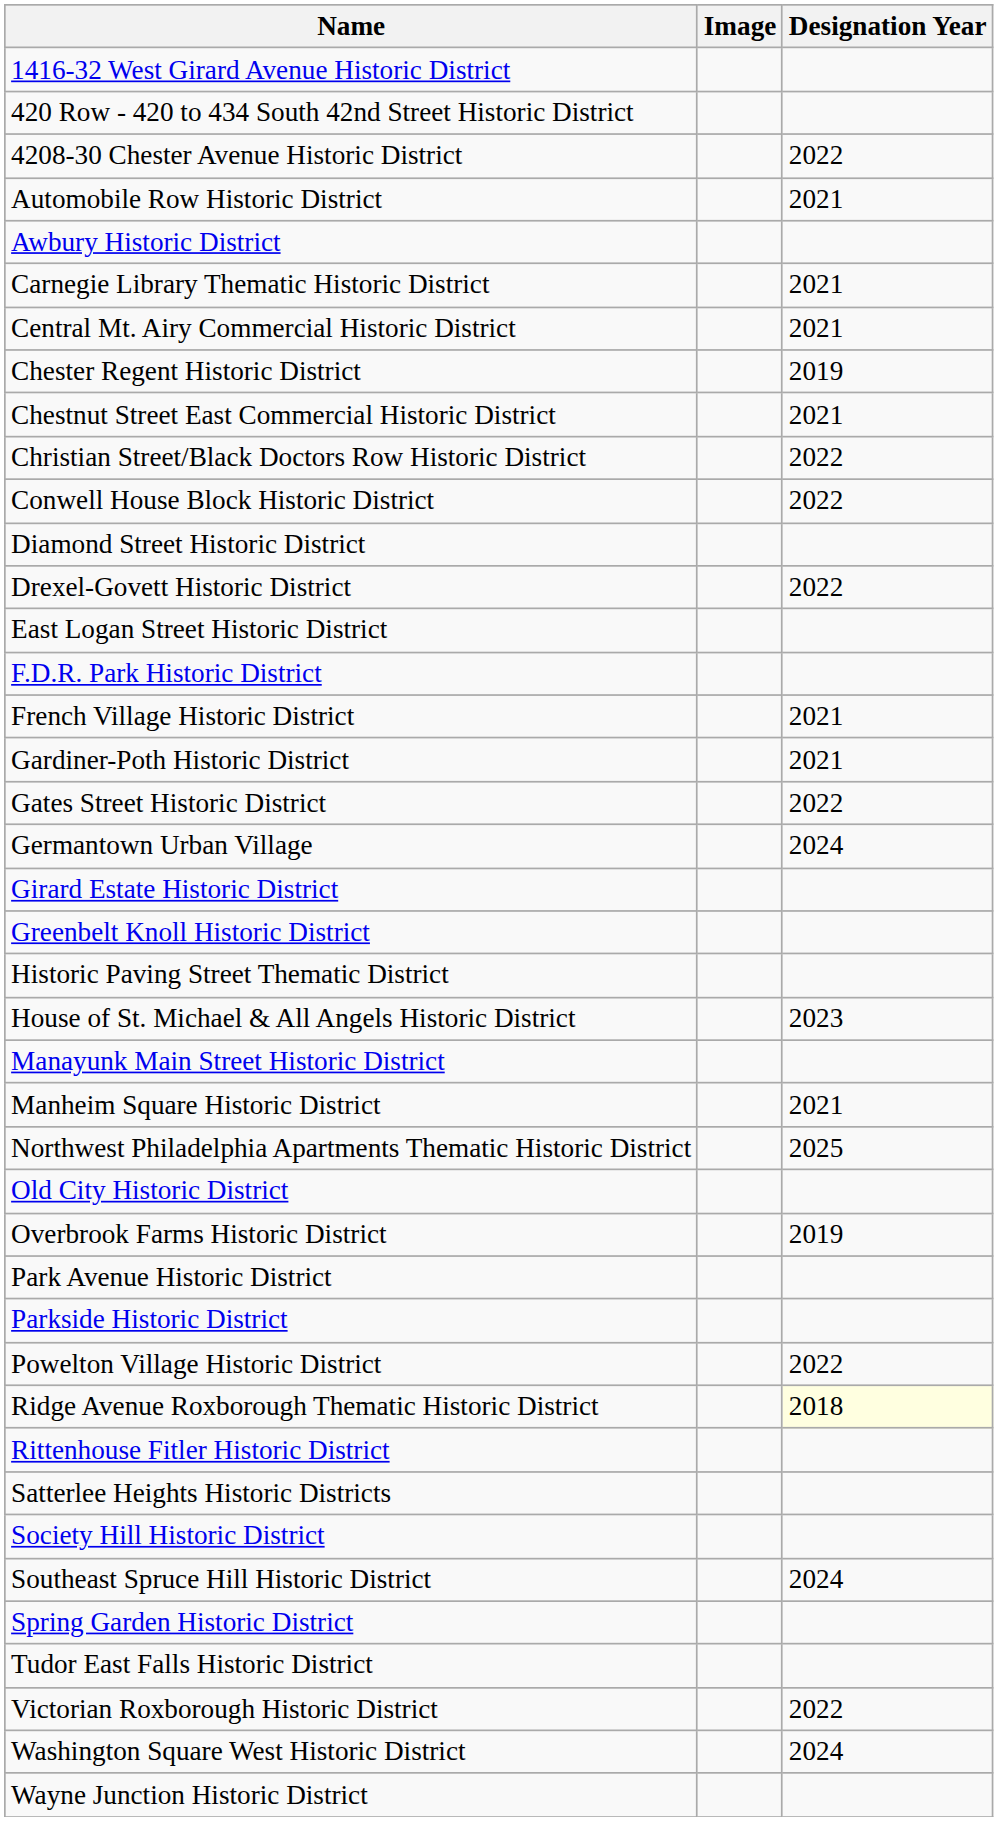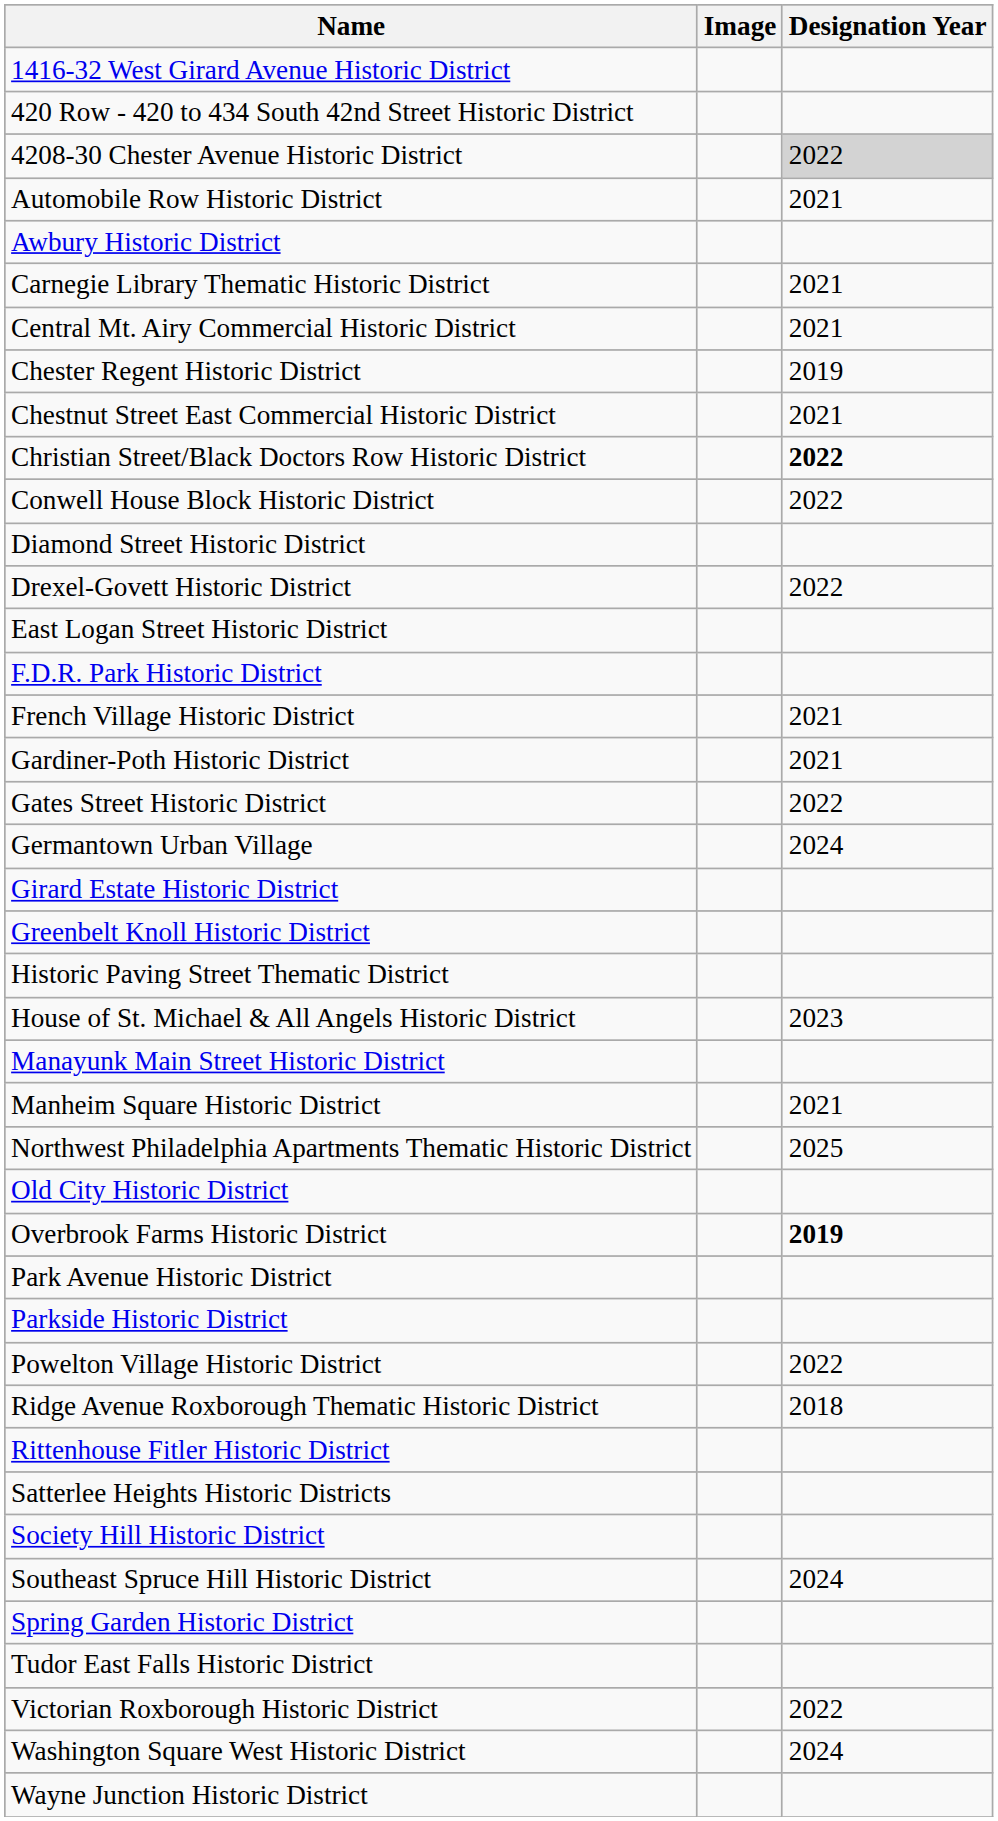4208-30 Chester Avenue Historic District | Designation Year: no background -> lightgrey background
Christian Street/Black Doctors Row Historic District | Designation Year: normal -> bold
Overbrook Farms Historic District | Designation Year: normal -> bold
Ridge Avenue Roxborough Thematic Historic District | Designation Year: lightyellow background -> no background
